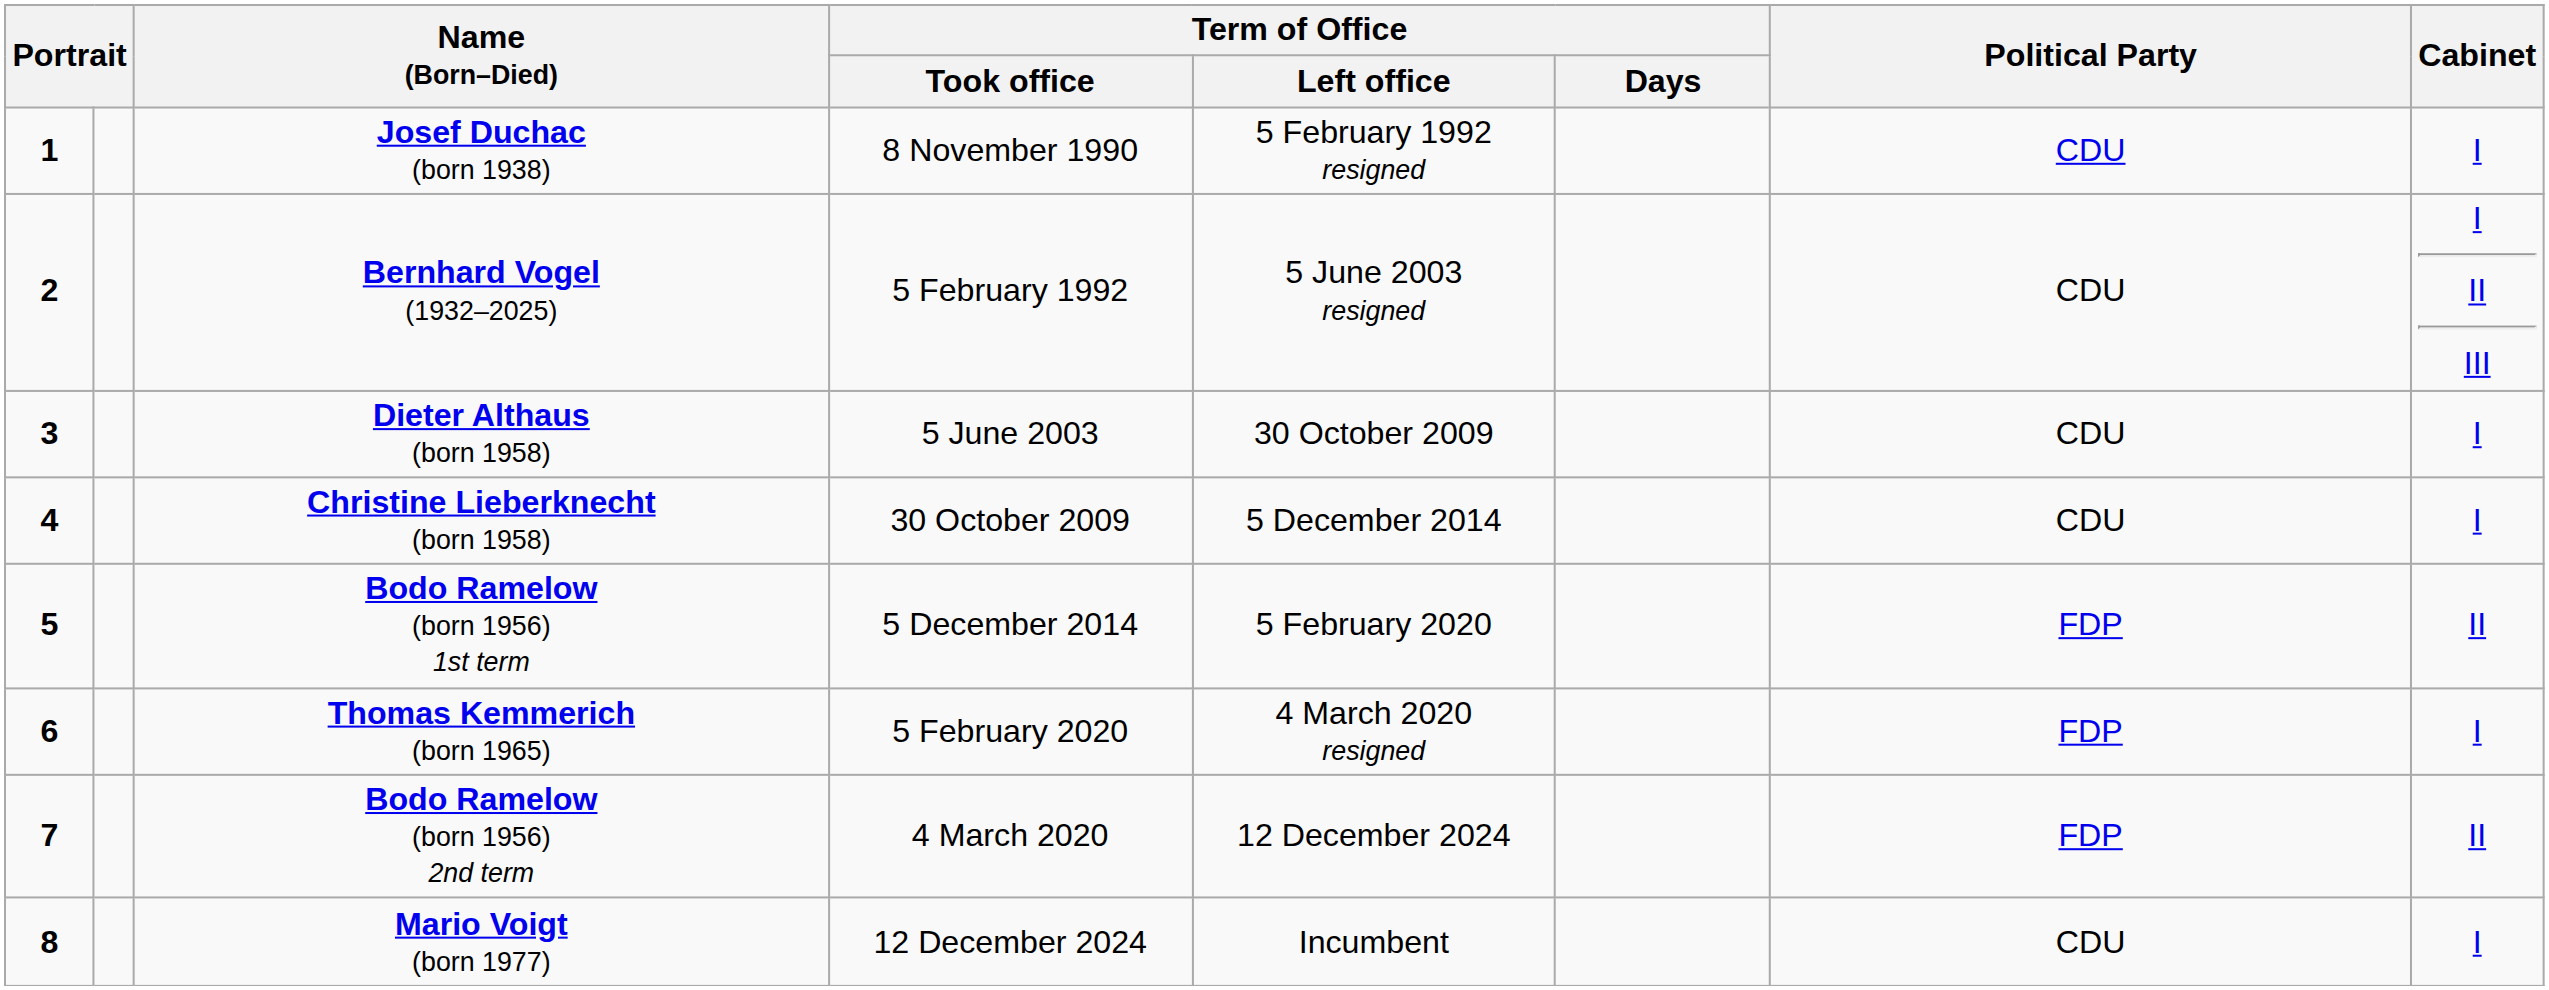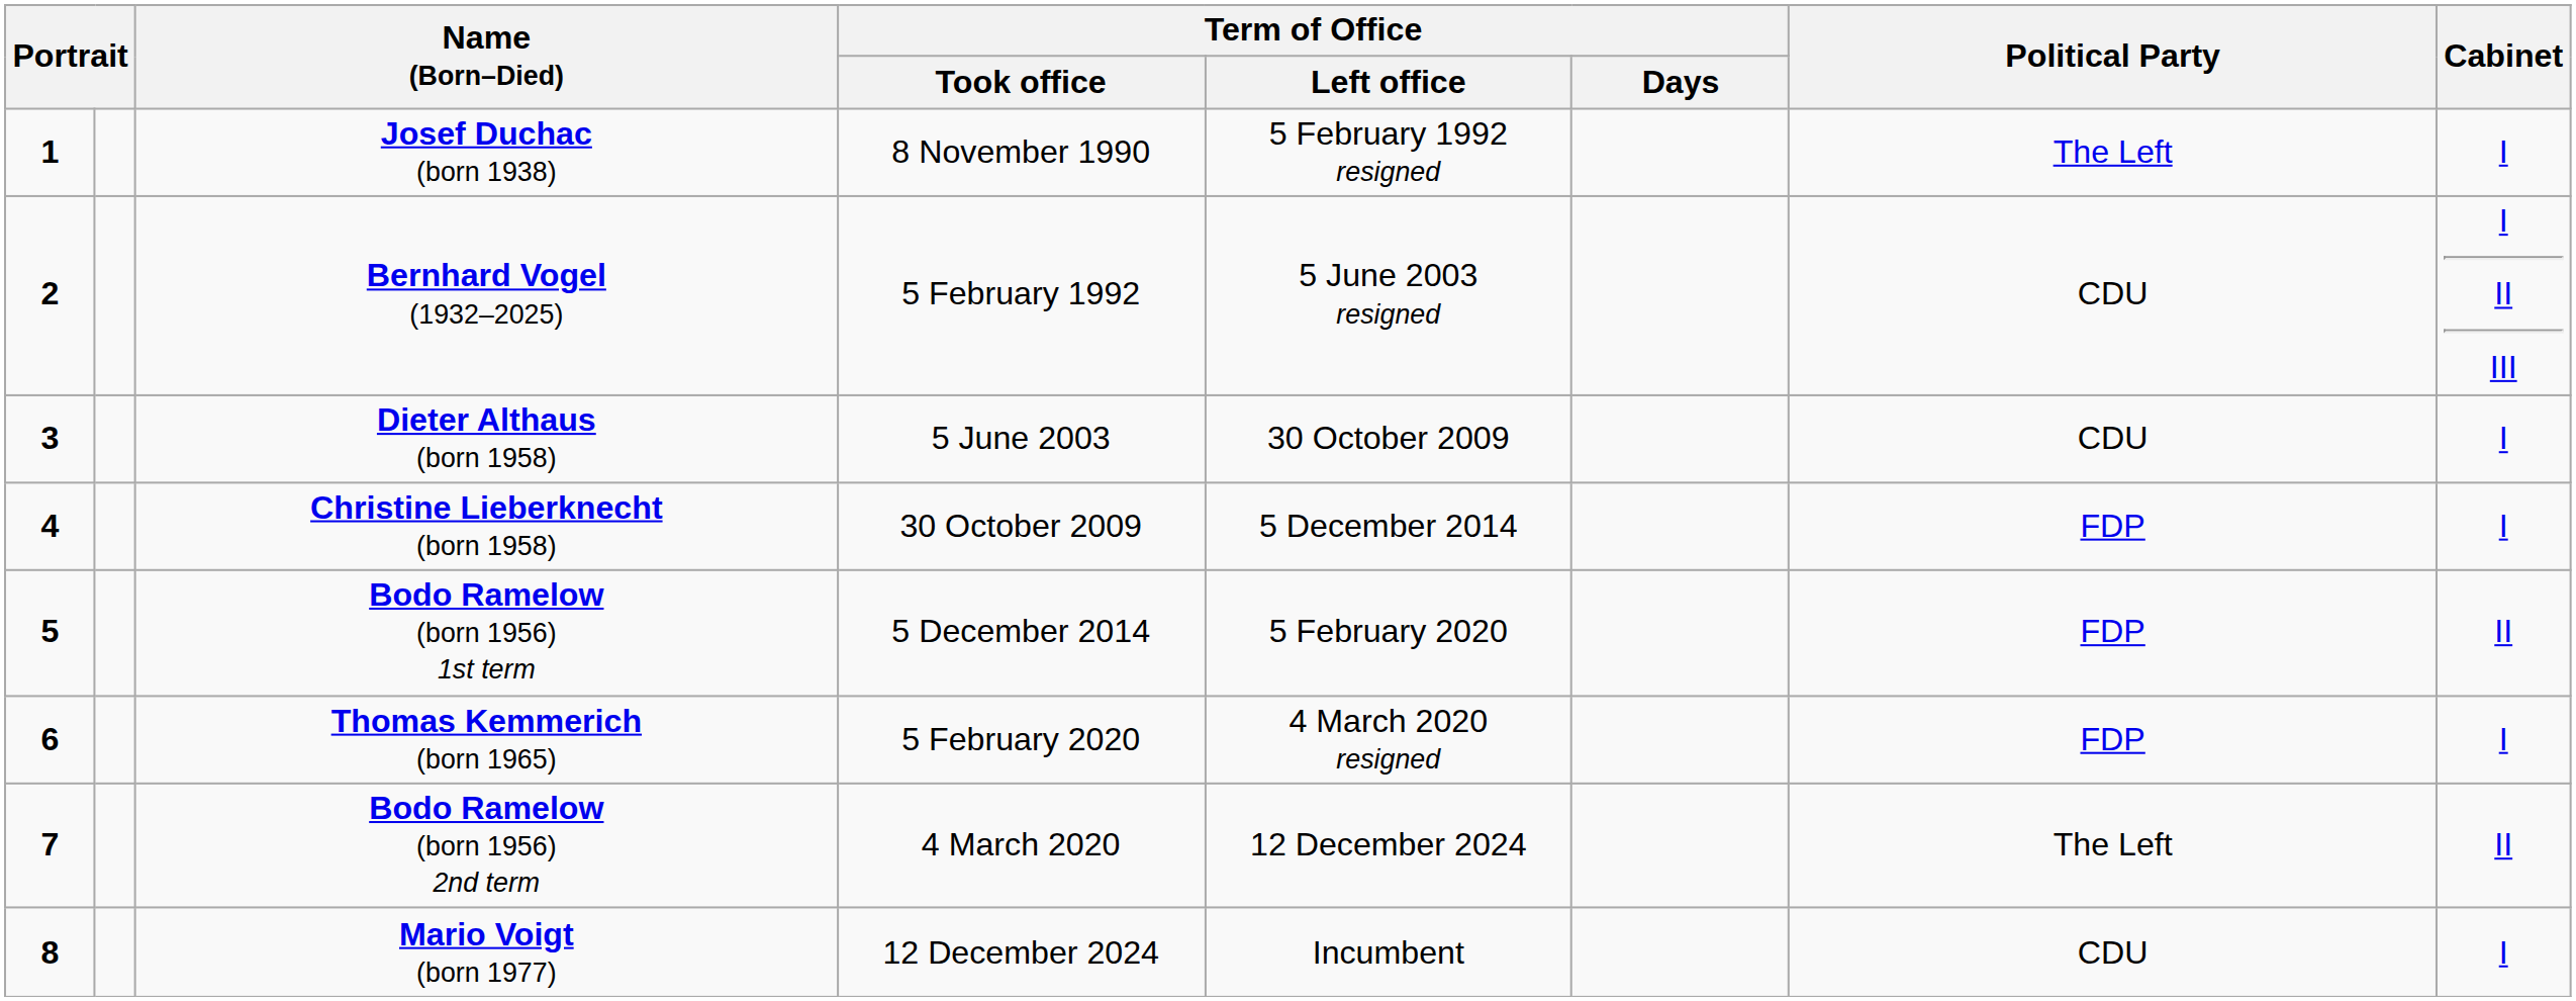Josef Duchac (born 1938) | Political Party: CDU -> The Left
Christine Lieberknecht (born 1958) | Political Party: CDU -> FDP
Bodo Ramelow (born 1956) 2nd term | Political Party: FDP -> The Left
